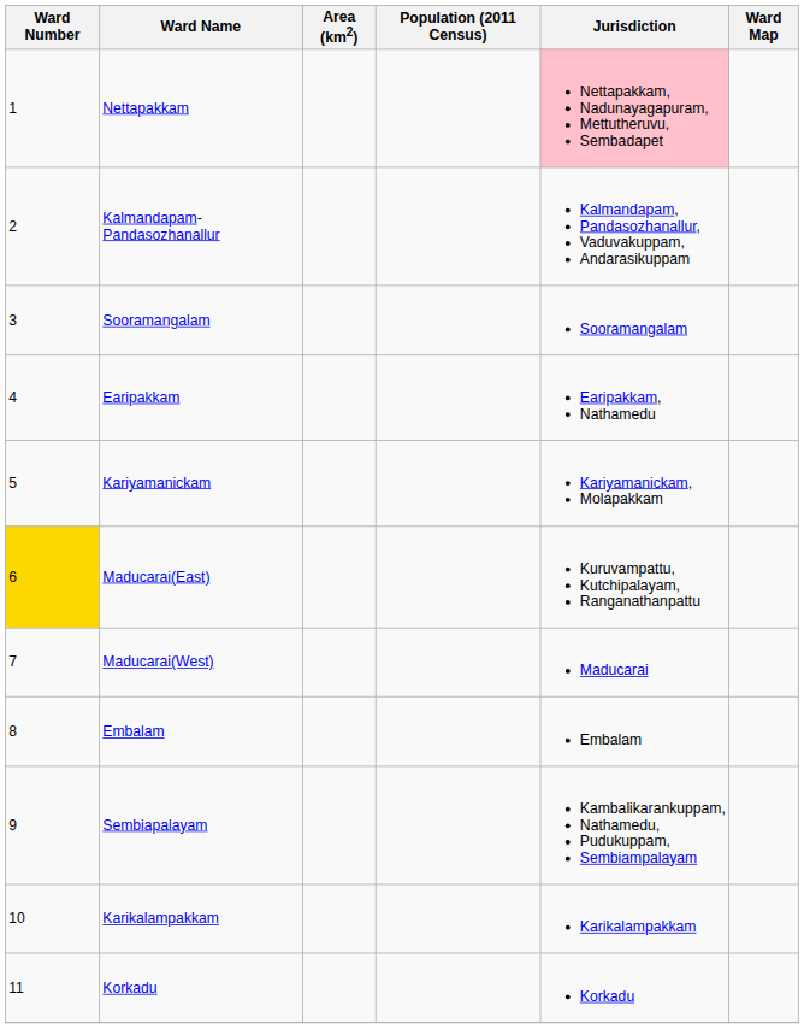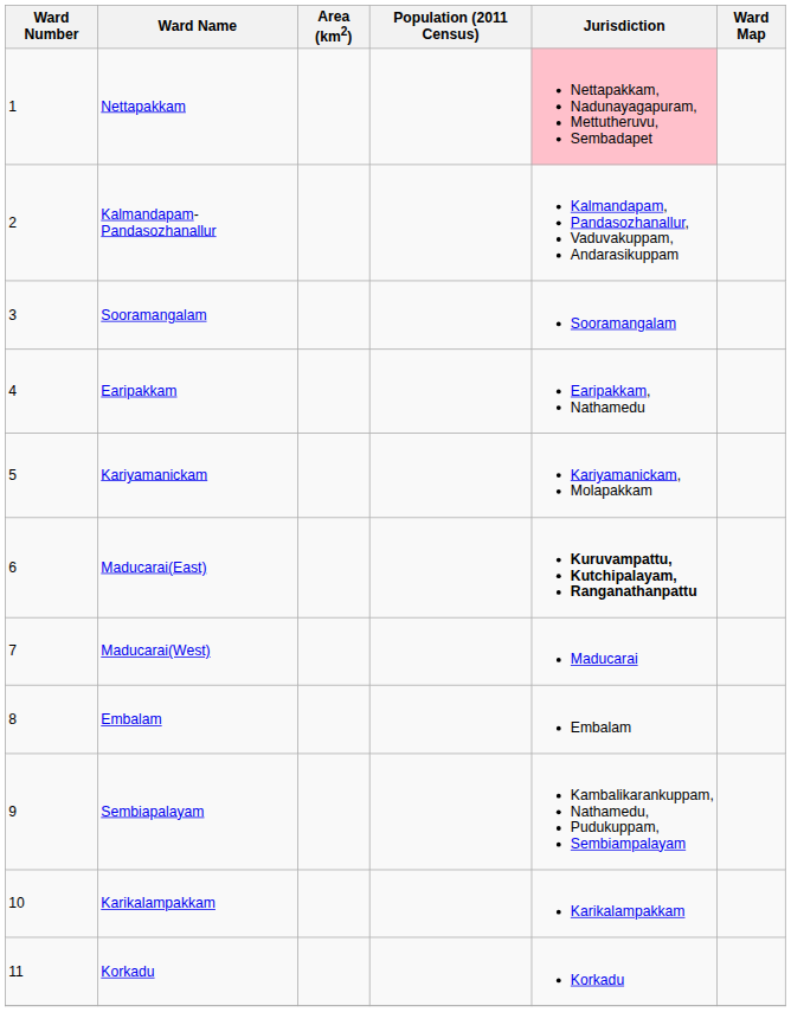Maducarai(East) | Ward Number: gold background -> no background
Maducarai(East) | Jurisdiction: normal -> bold
